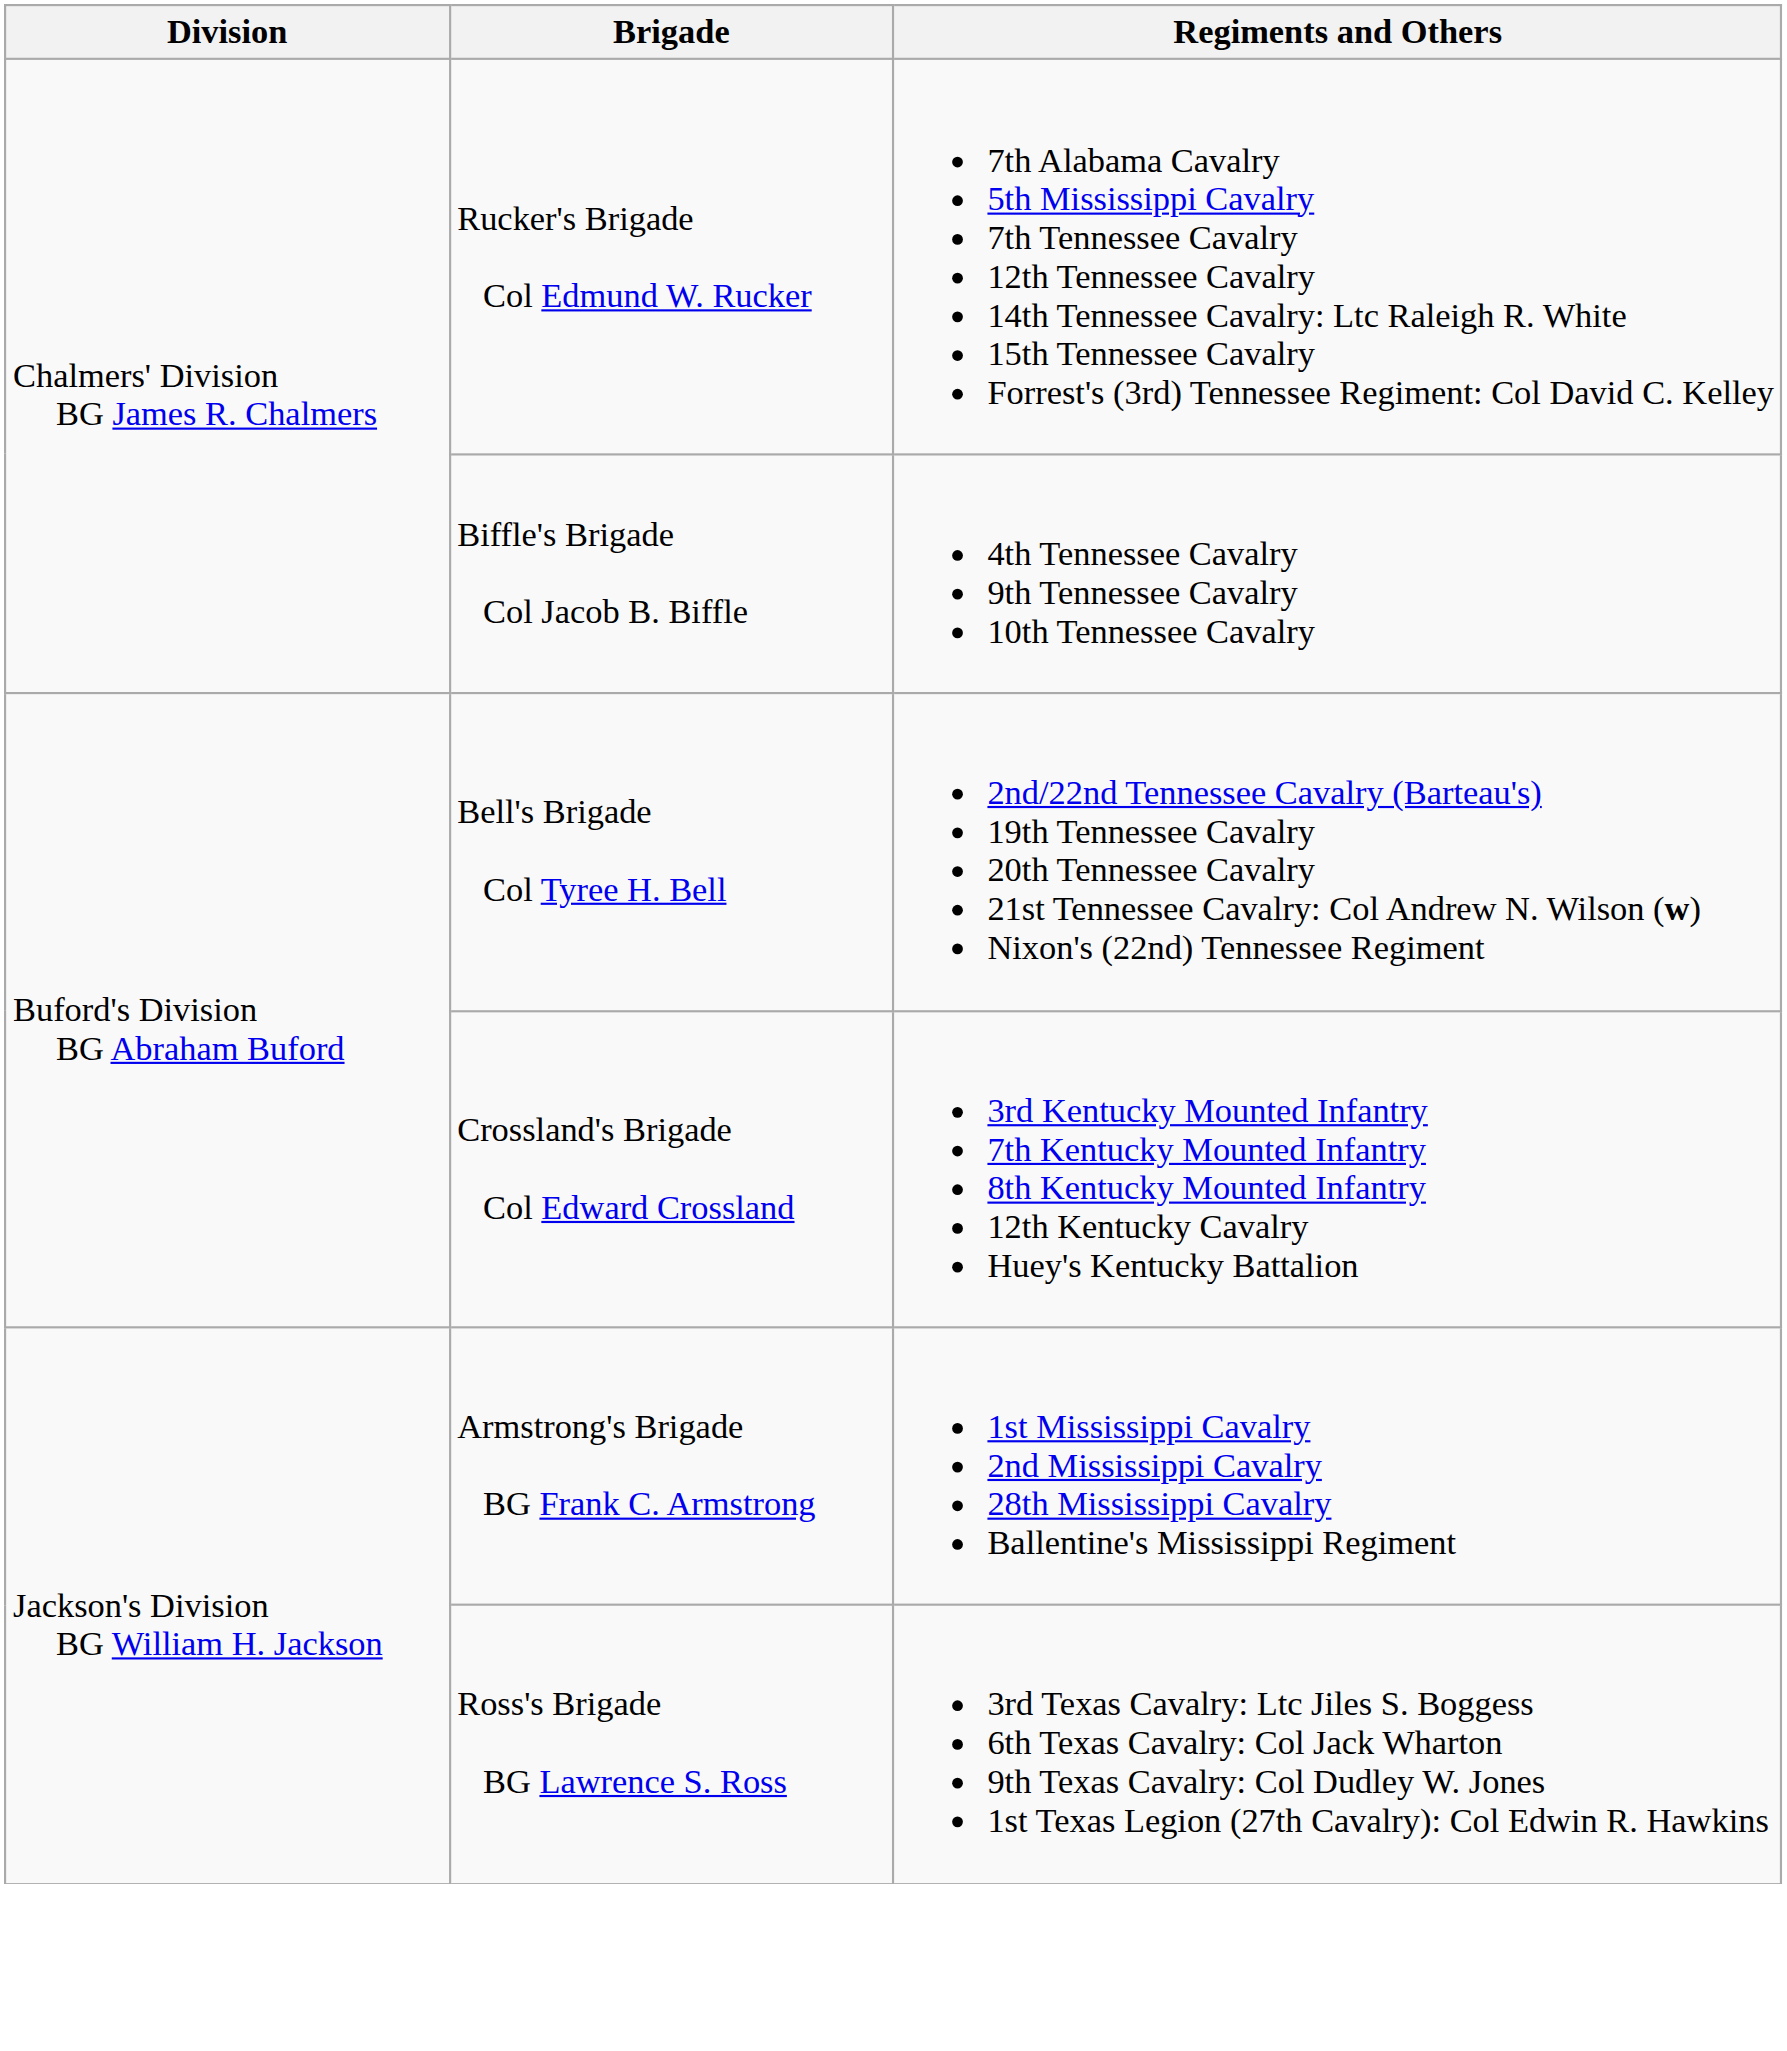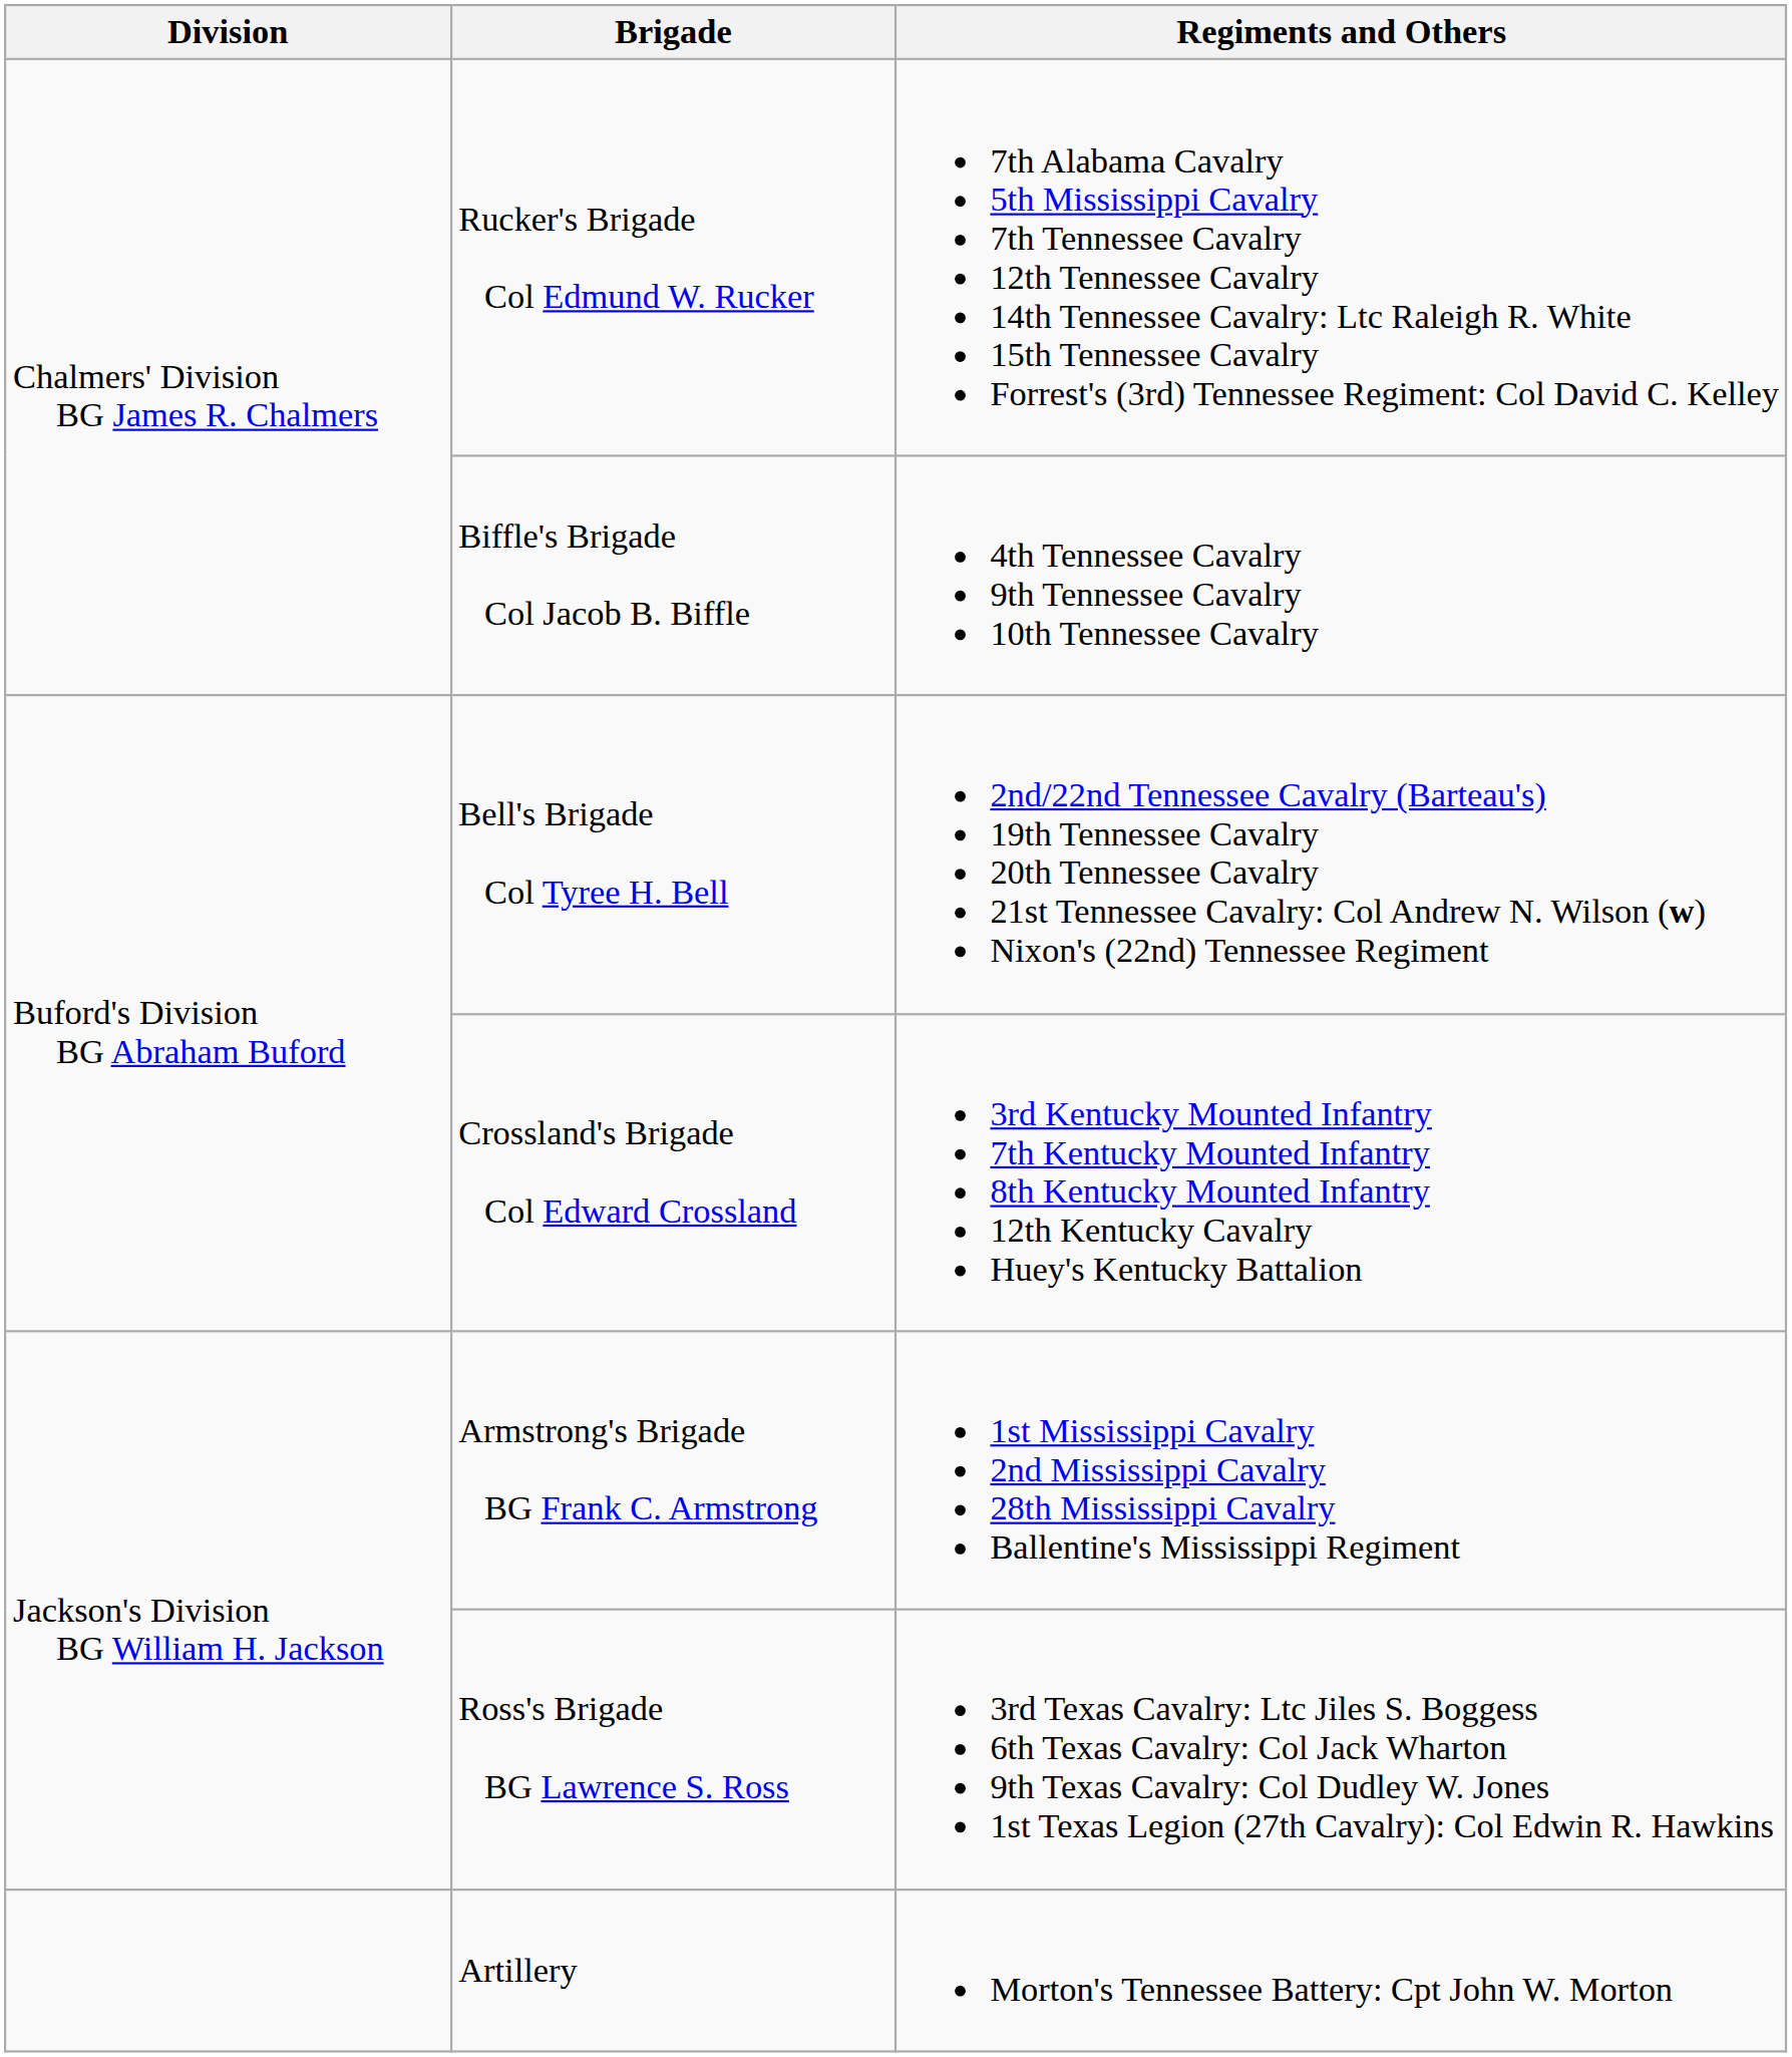+ row: Artillery | Morton's Tennessee Battery: Cpt John W. Morton
